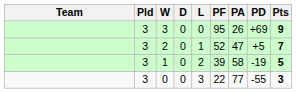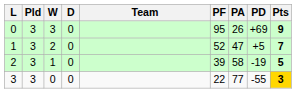columns swapped: Team <-> L
row 5 | Pts: no background -> gold background
